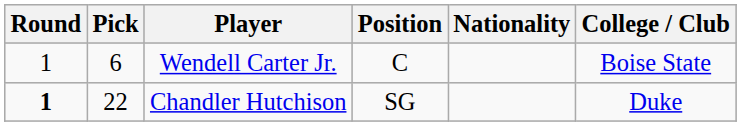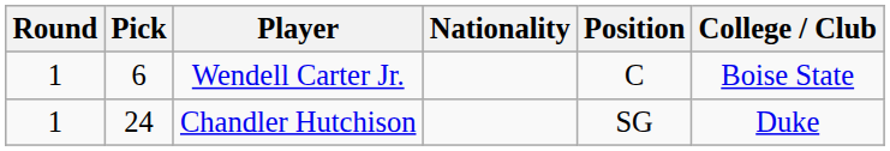columns swapped: Position <-> Nationality
Chandler Hutchison | Round: bold -> normal
Chandler Hutchison | Pick: 22 -> 24
